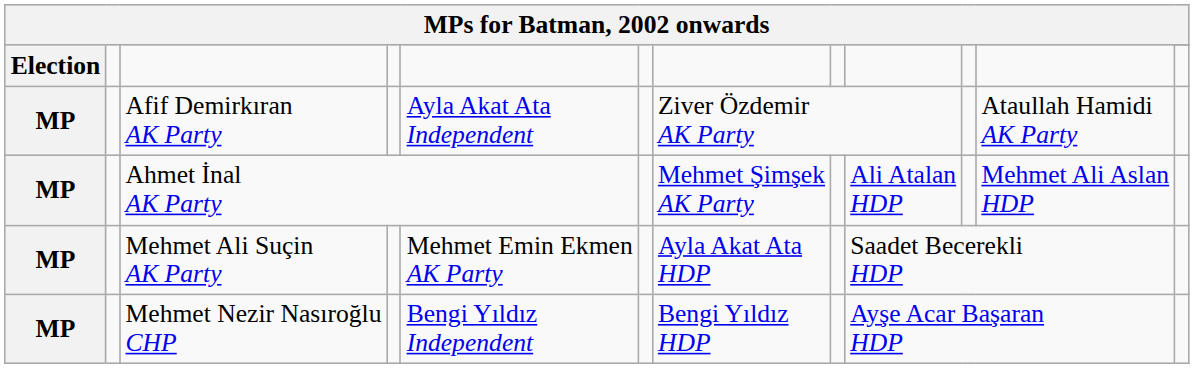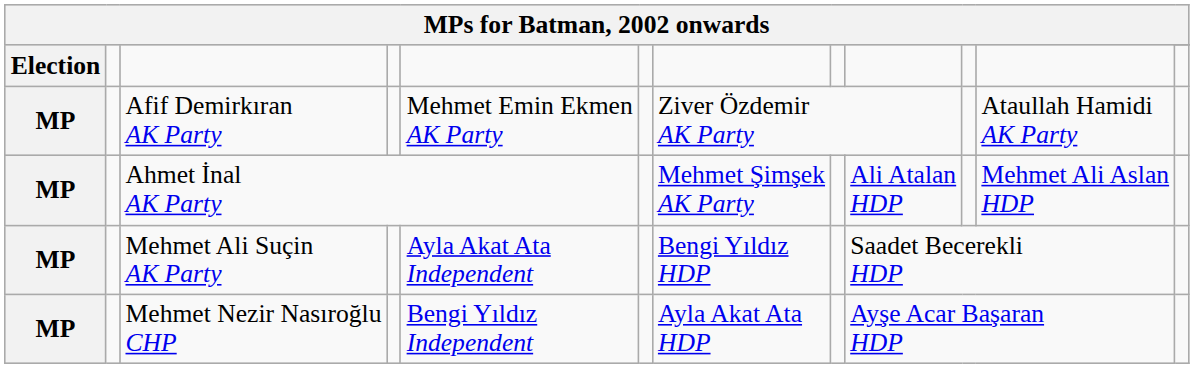Afif Demirkıran AK Party | column 5: Ayla Akat Ata Independent -> Mehmet Emin Ekmen AK Party
Mehmet Ali Suçin AK Party | column 5: Mehmet Emin Ekmen AK Party -> Ayla Akat Ata Independent
Mehmet Ali Suçin AK Party | column 7: Ayla Akat Ata HDP -> Bengi Yıldız HDP
Mehmet Nezir Nasıroğlu CHP | column 7: Bengi Yıldız HDP -> Ayla Akat Ata HDP
